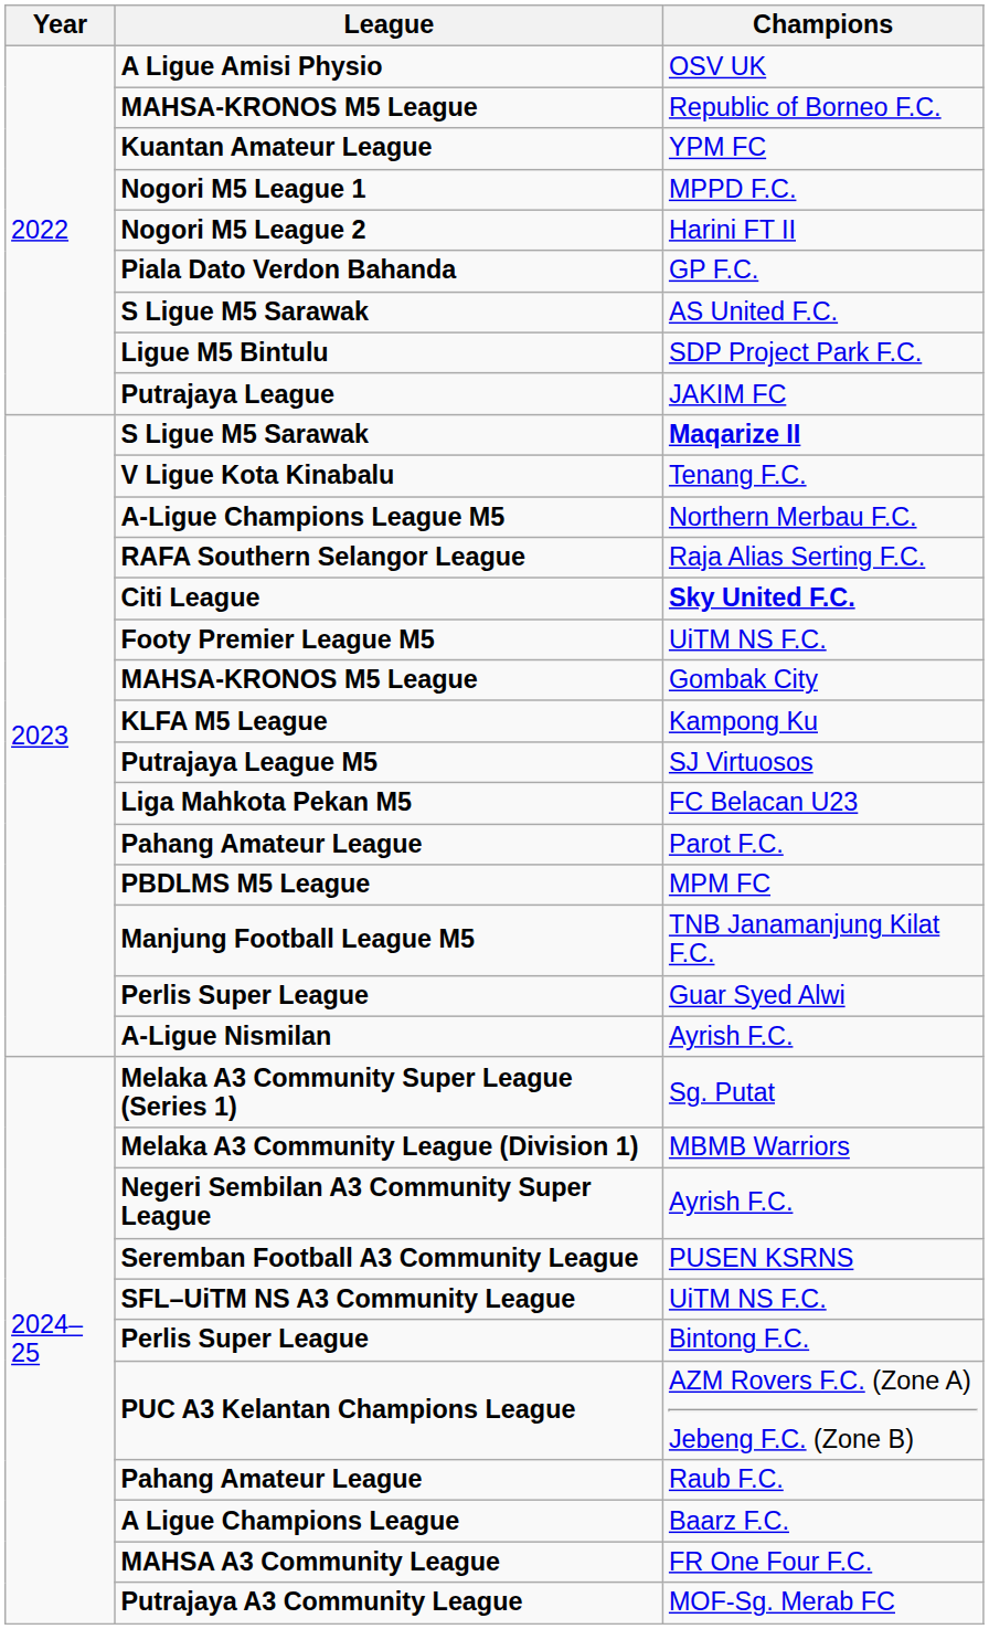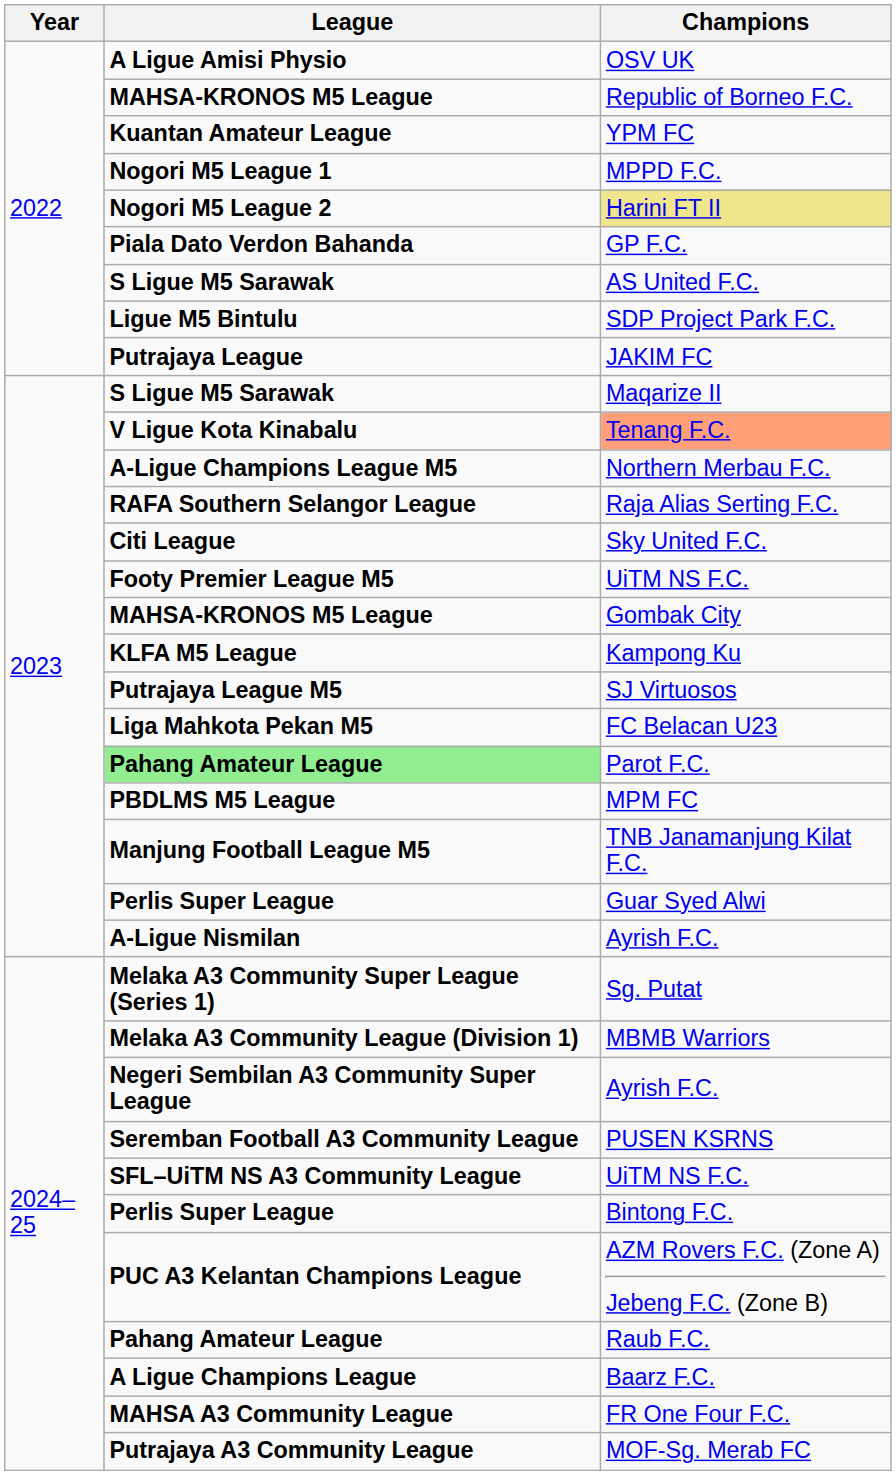Harini FT II | Champions: no background -> khaki background
Maqarize II | Champions: bold -> normal
Tenang F.C. | Champions: no background -> lightsalmon background
Sky United F.C. | Champions: bold -> normal
Parot F.C. | League: no background -> lightgreen background
